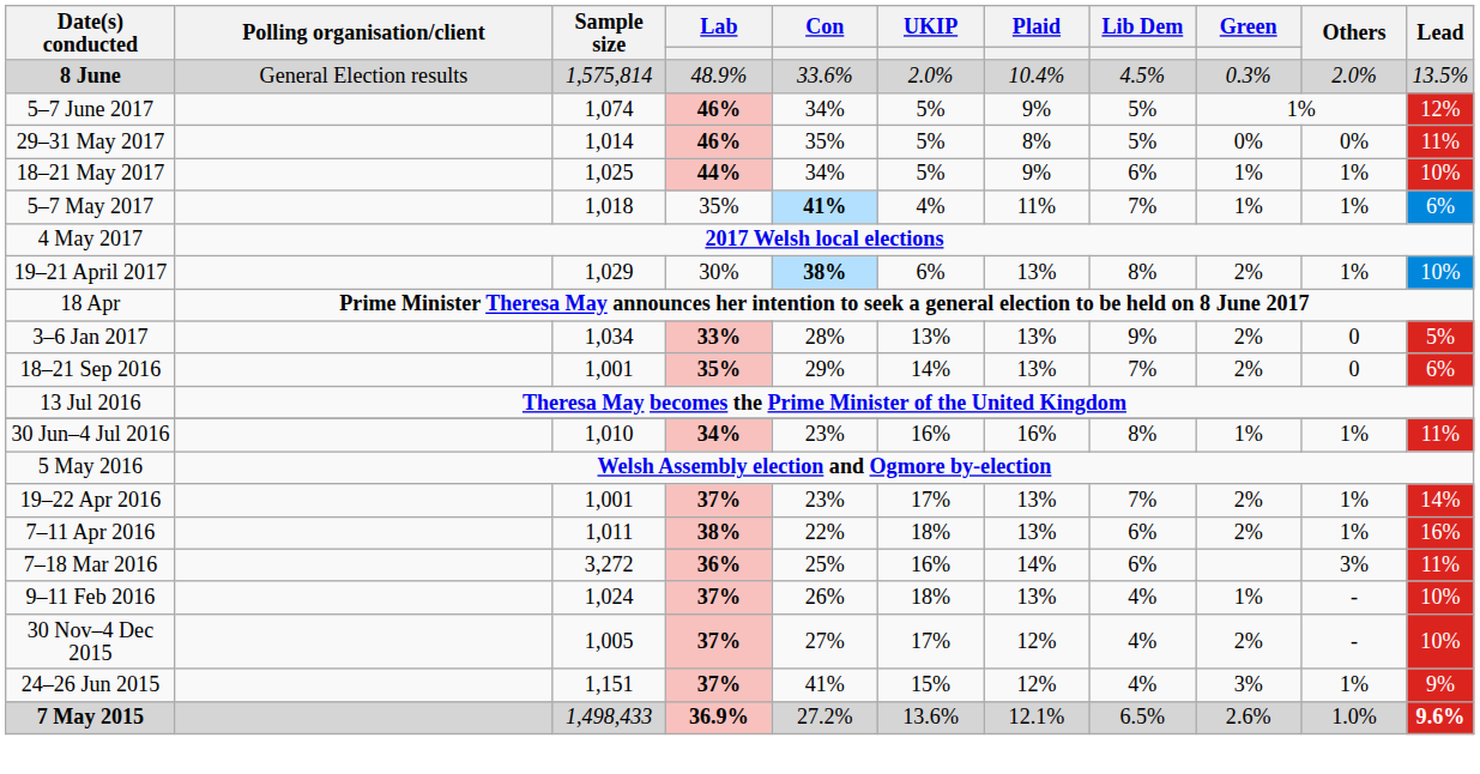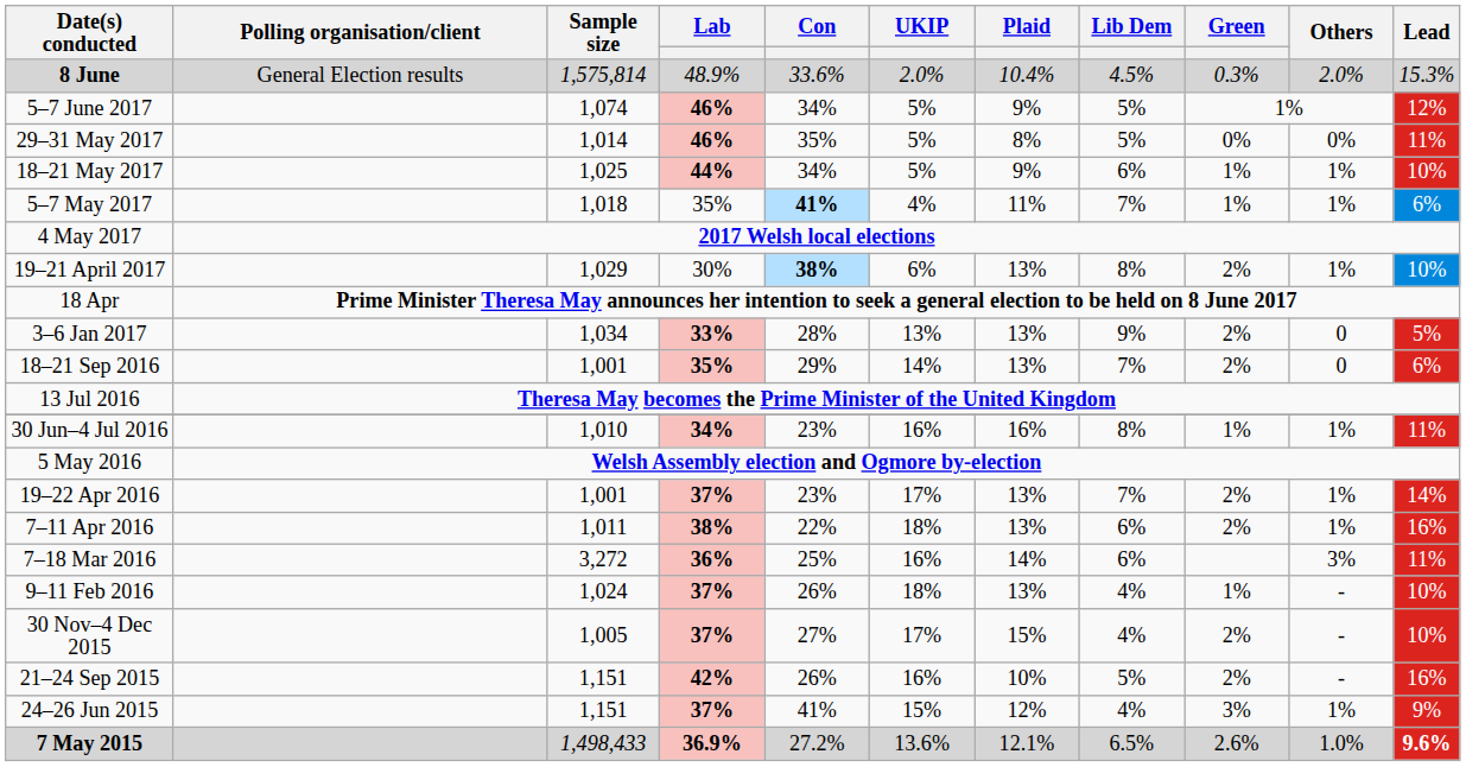8 June | Lead: 13.5% -> 15.3%
30 Nov–4 Dec 2015 | Plaid: 12% -> 15%
+ row: 21–24 Sep 2015 | 1,151 | 42% | 26% | 16% | 10% | 5% | 2% | - | 16%
